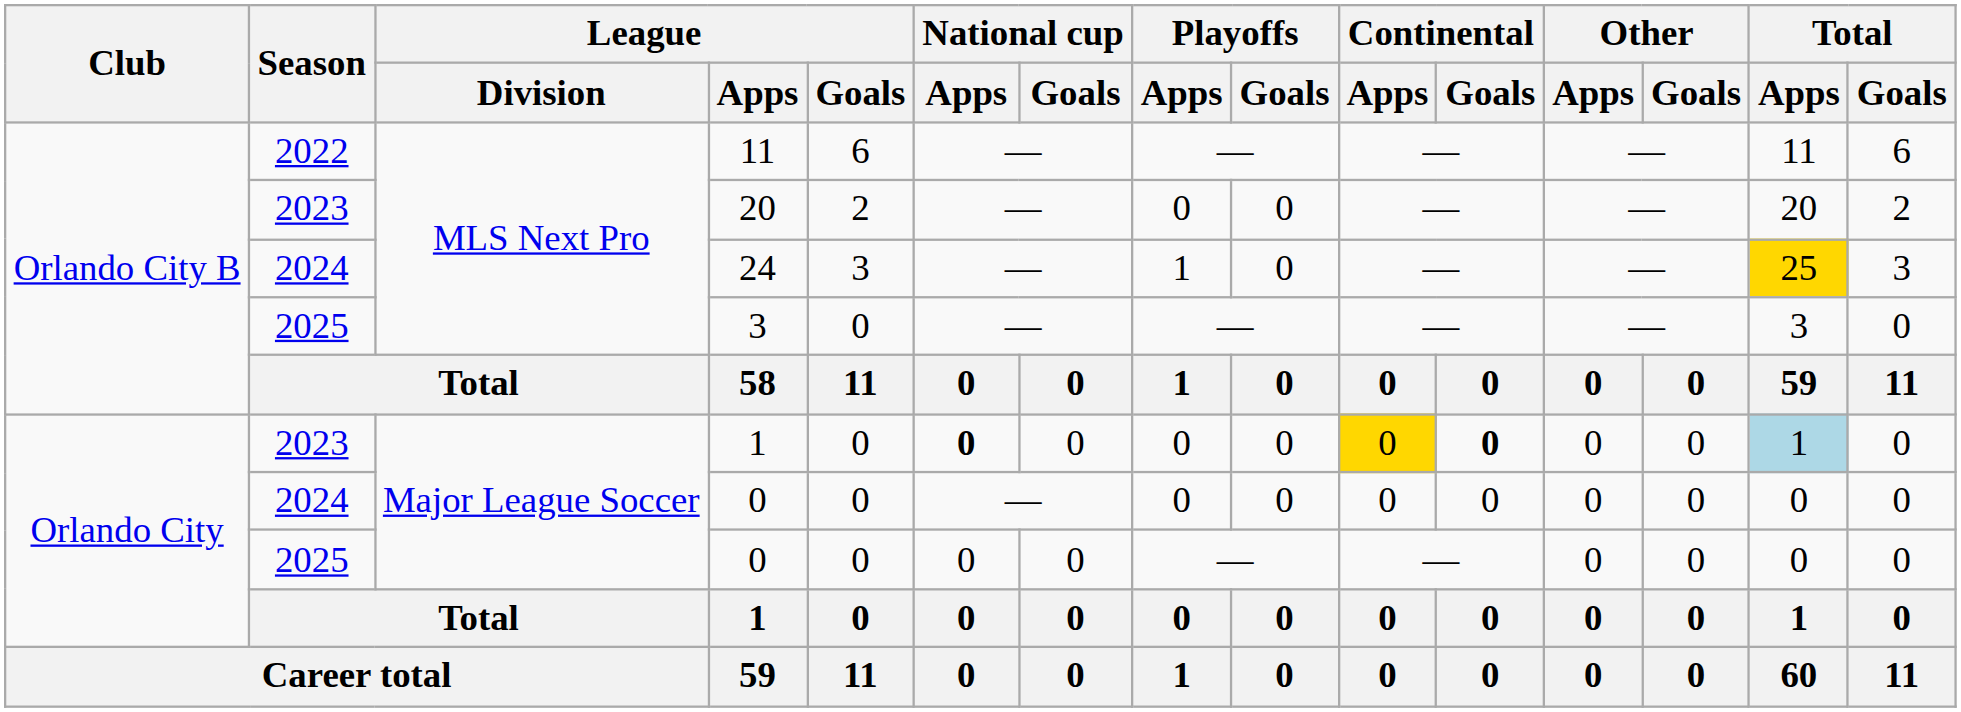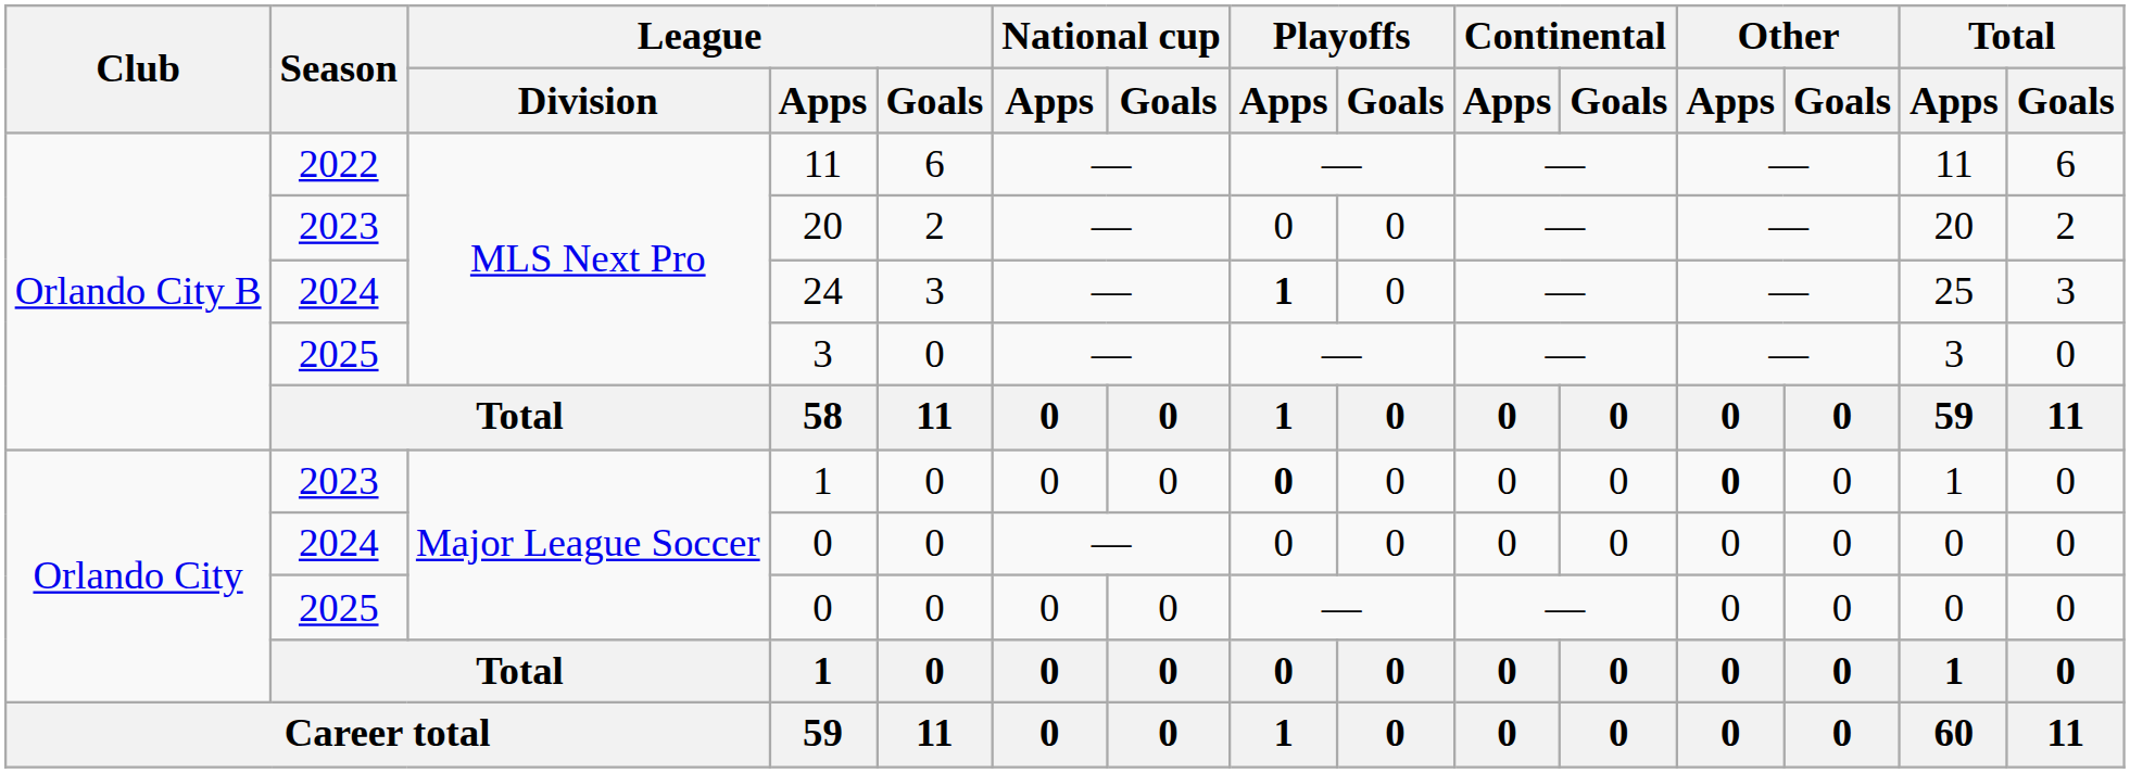24 | Playoffs / Apps: normal -> bold
24 | Total / Apps: gold background -> no background
2023 / 1 | National cup / Apps: bold -> normal
2023 / 1 | Playoffs / Apps: normal -> bold
2023 / 1 | Continental / Apps: gold background -> no background
2023 / 1 | Continental / Goals: bold -> normal
2023 / 1 | Other / Apps: normal -> bold
2023 / 1 | Total / Apps: lightblue background -> no background
